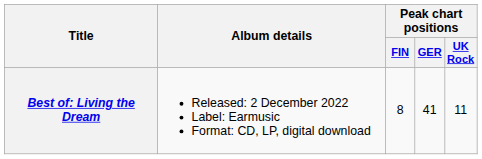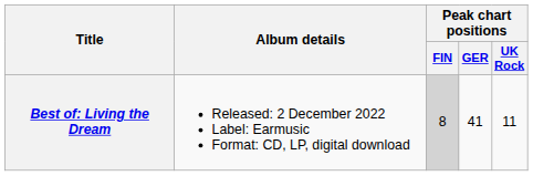Best of: Living the Dream | Peak chart positions / FIN: no background -> lightgrey background
